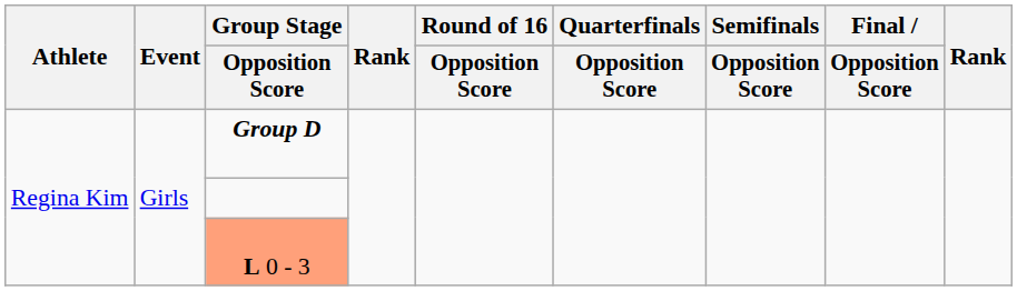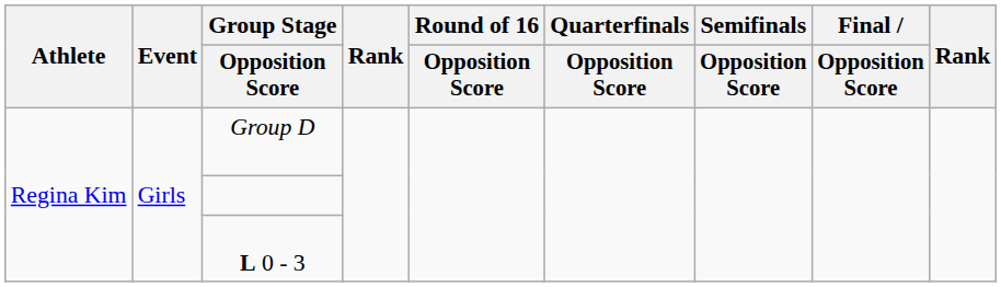Group D | Group Stage / Opposition Score: bold -> normal
L 0 - 3 | Group Stage / Opposition Score: lightsalmon background -> no background
